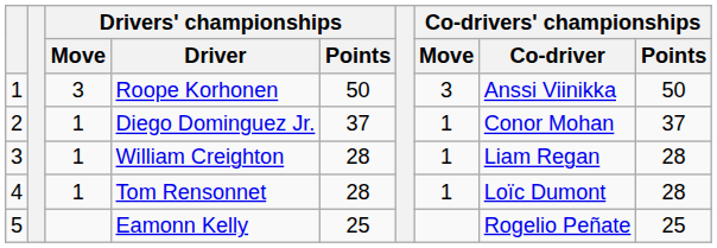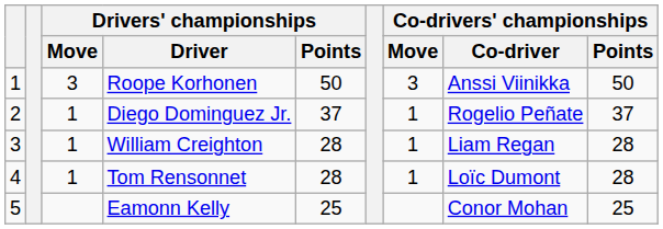Diego Dominguez Jr. | Co-drivers' championships / Co-driver: Conor Mohan -> Rogelio Peñate
Eamonn Kelly | Co-drivers' championships / Co-driver: Rogelio Peñate -> Conor Mohan
